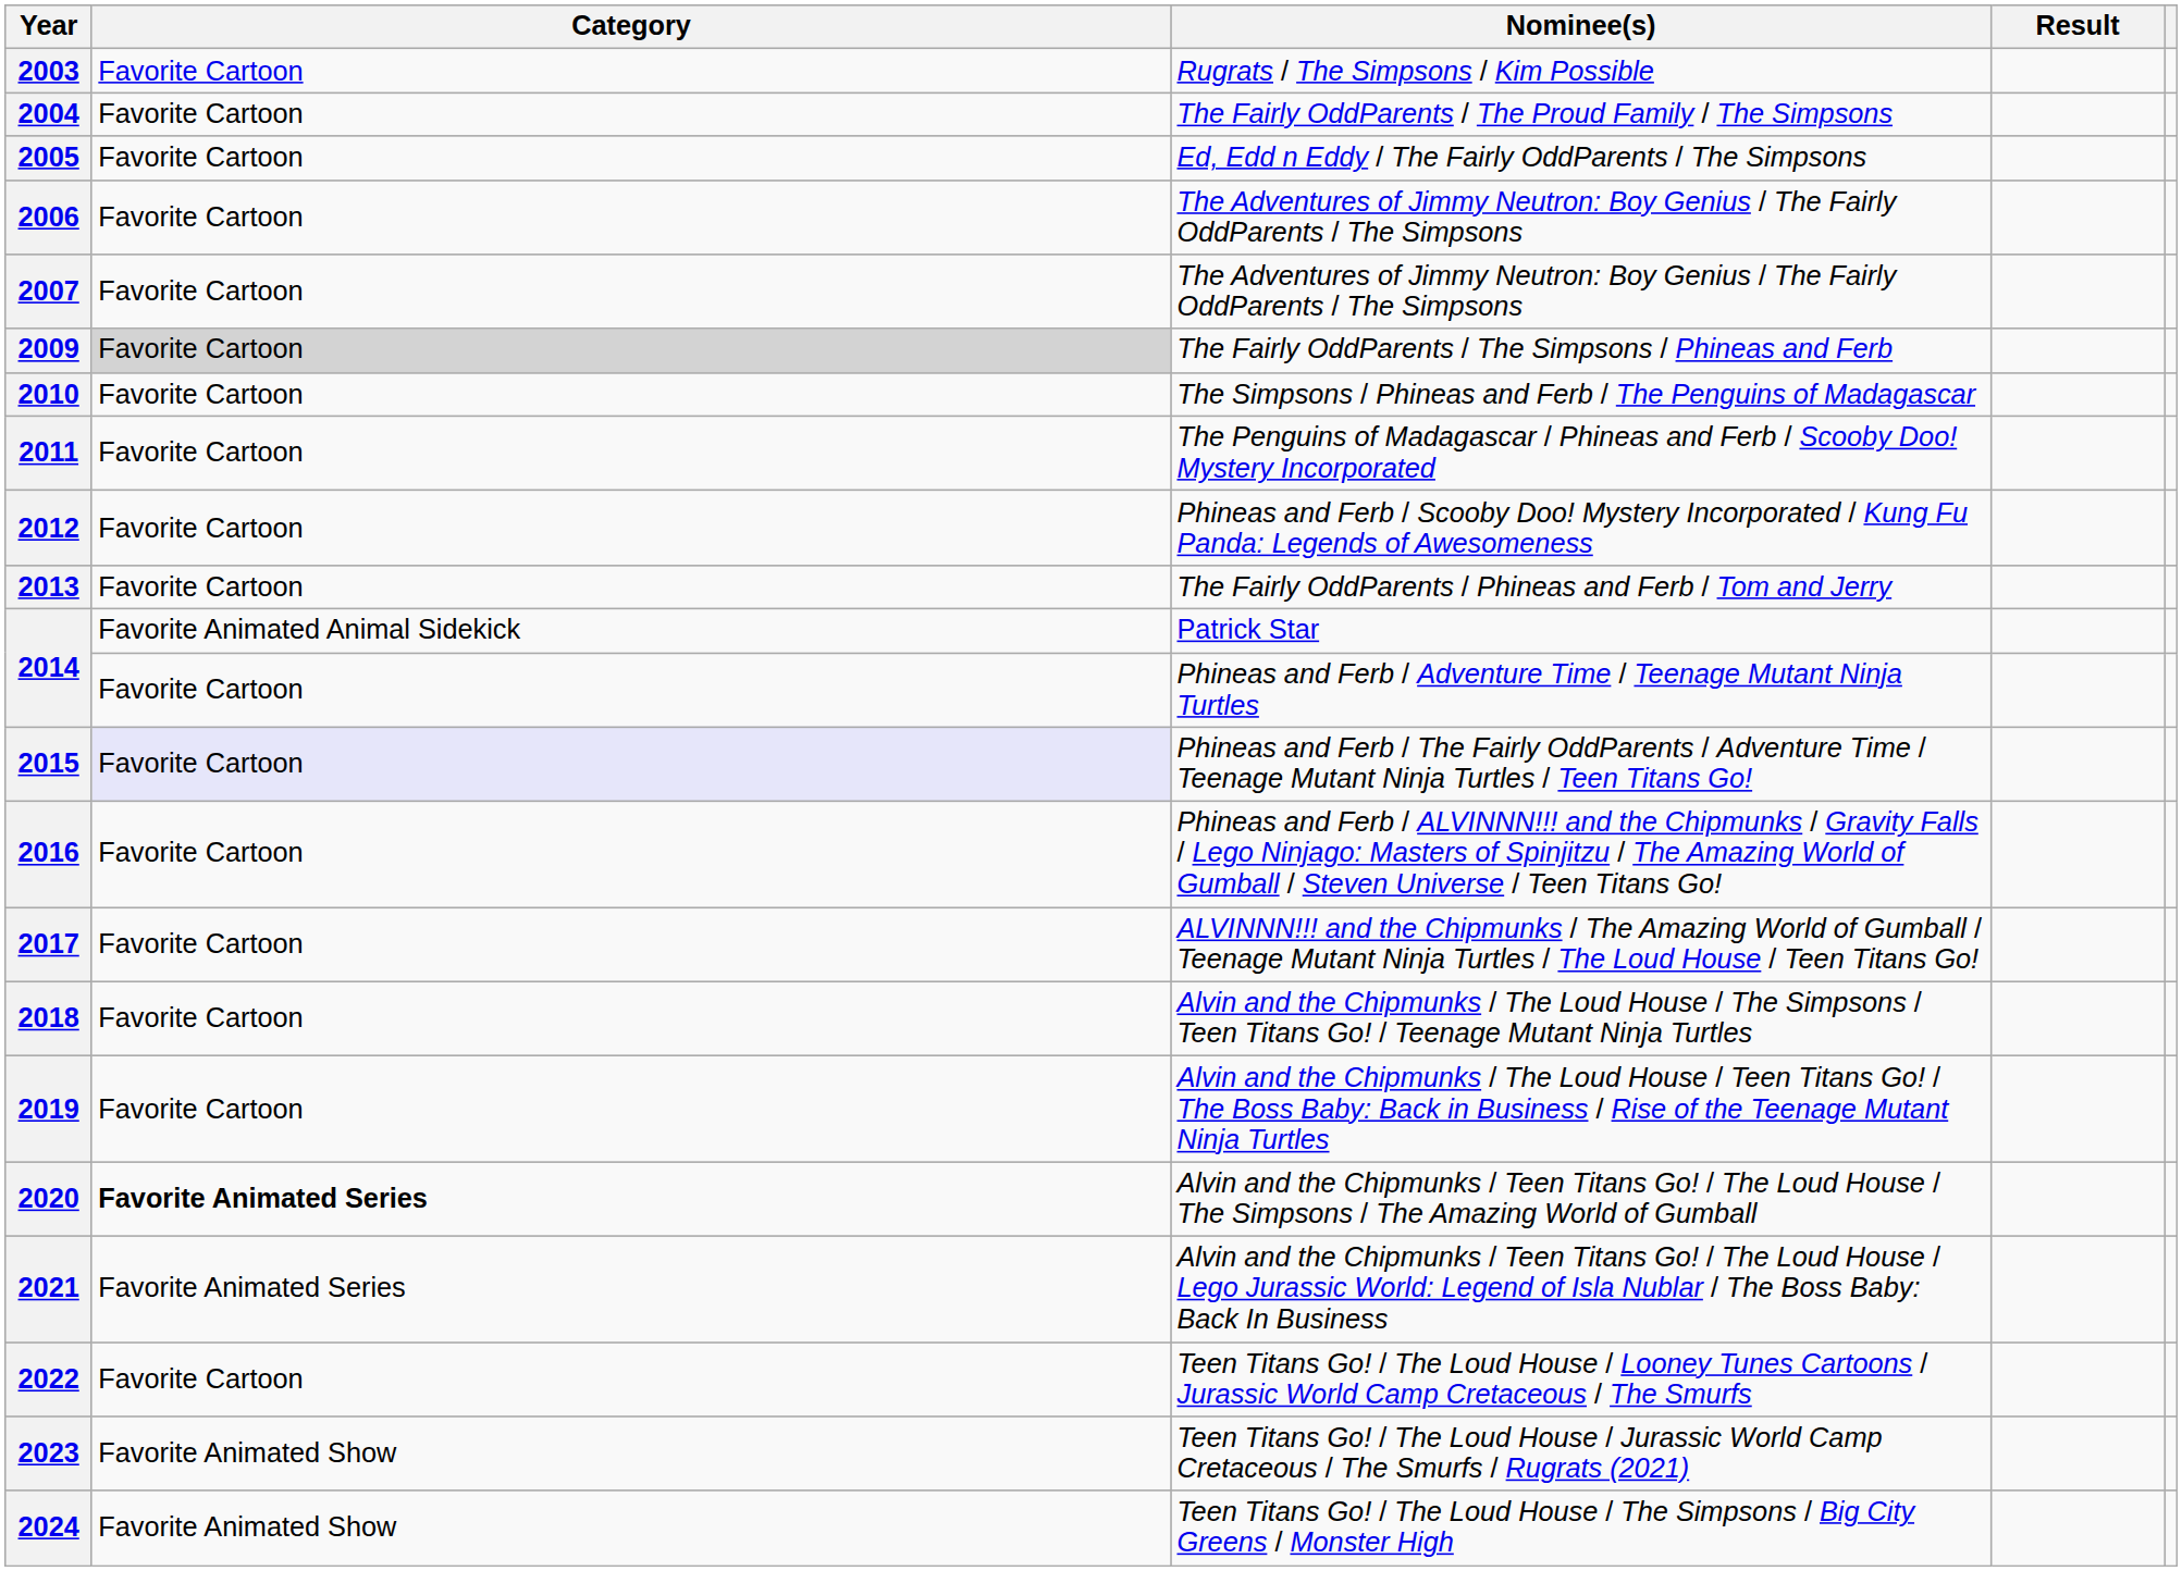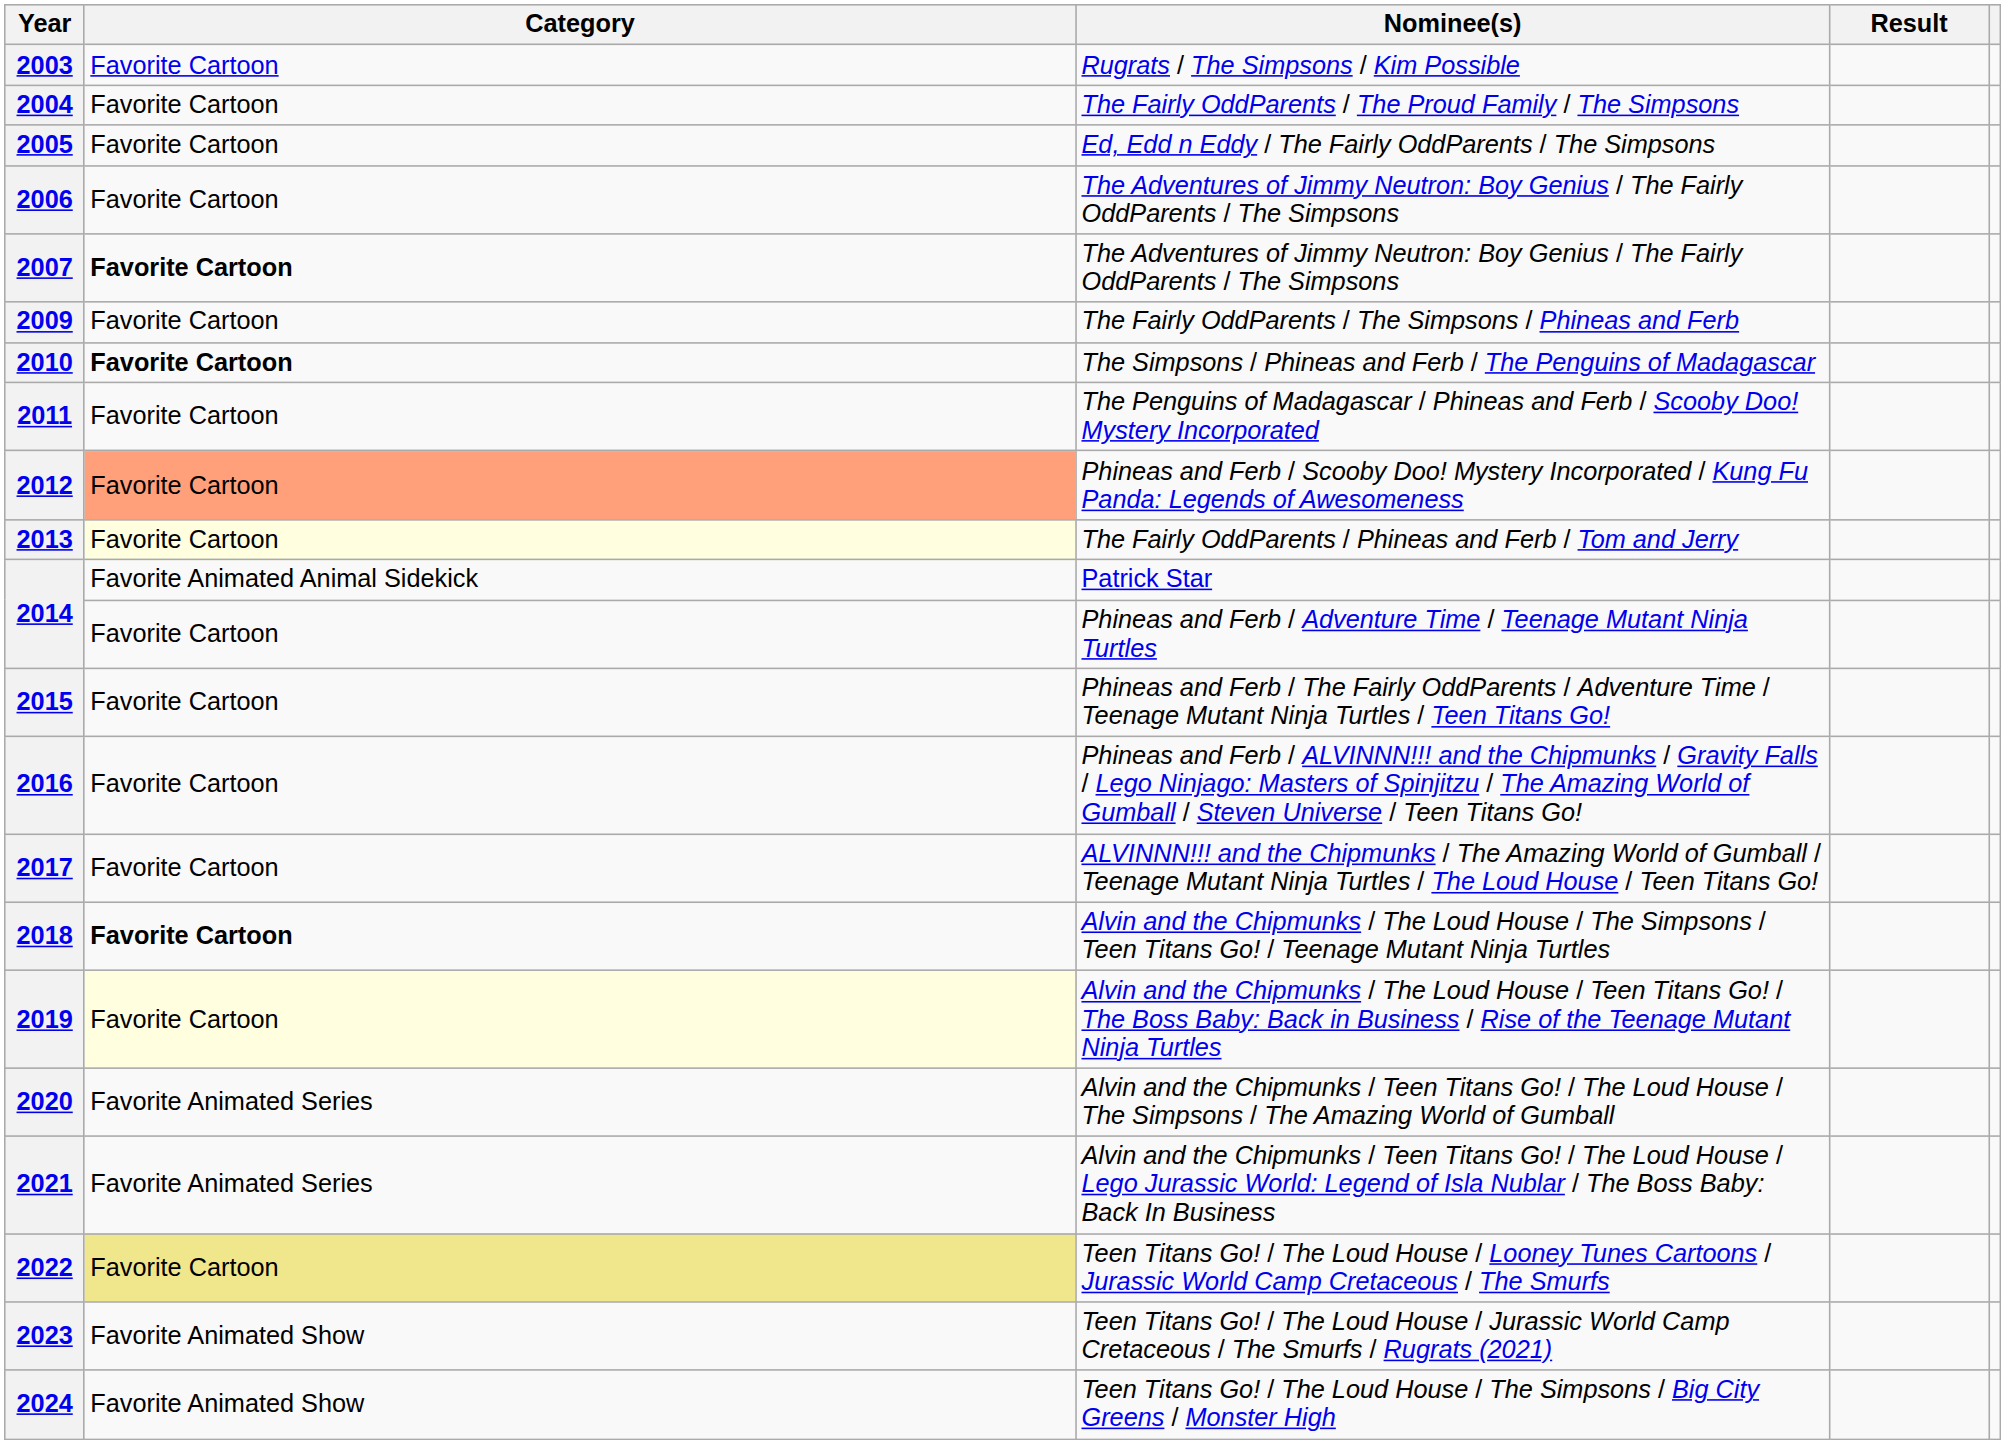2007 | Category: normal -> bold
2009 | Category: lightgrey background -> no background
2010 | Category: normal -> bold
2012 | Category: no background -> lightsalmon background
2013 | Category: no background -> lightyellow background
2015 | Category: lavender background -> no background
2018 | Category: normal -> bold
2019 | Category: no background -> lightyellow background
2020 | Category: bold -> normal
2022 | Category: no background -> khaki background
